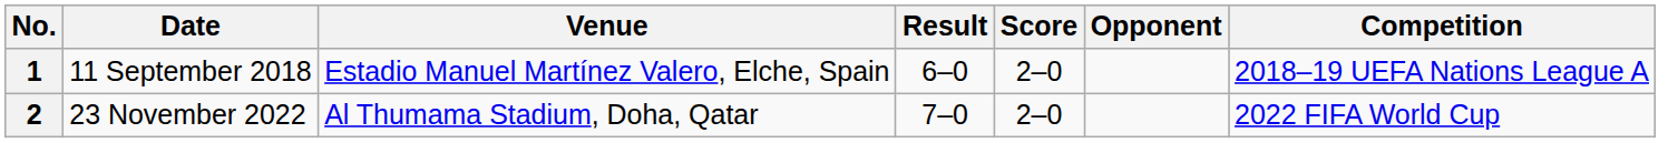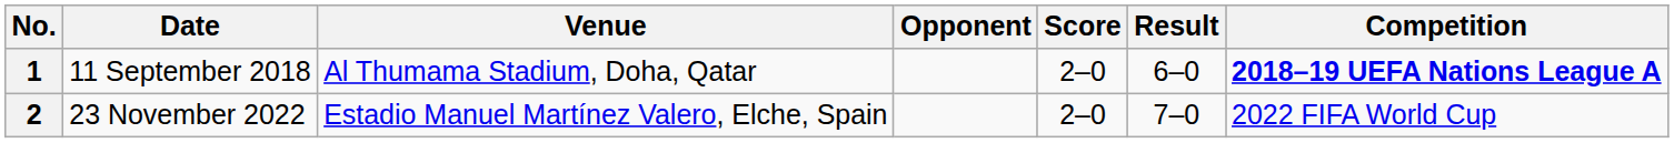columns swapped: Opponent <-> Result
1 | Venue: Estadio Manuel Martínez Valero, Elche, Spain -> Al Thumama Stadium, Doha, Qatar
1 | Competition: normal -> bold
2 | Venue: Al Thumama Stadium, Doha, Qatar -> Estadio Manuel Martínez Valero, Elche, Spain
